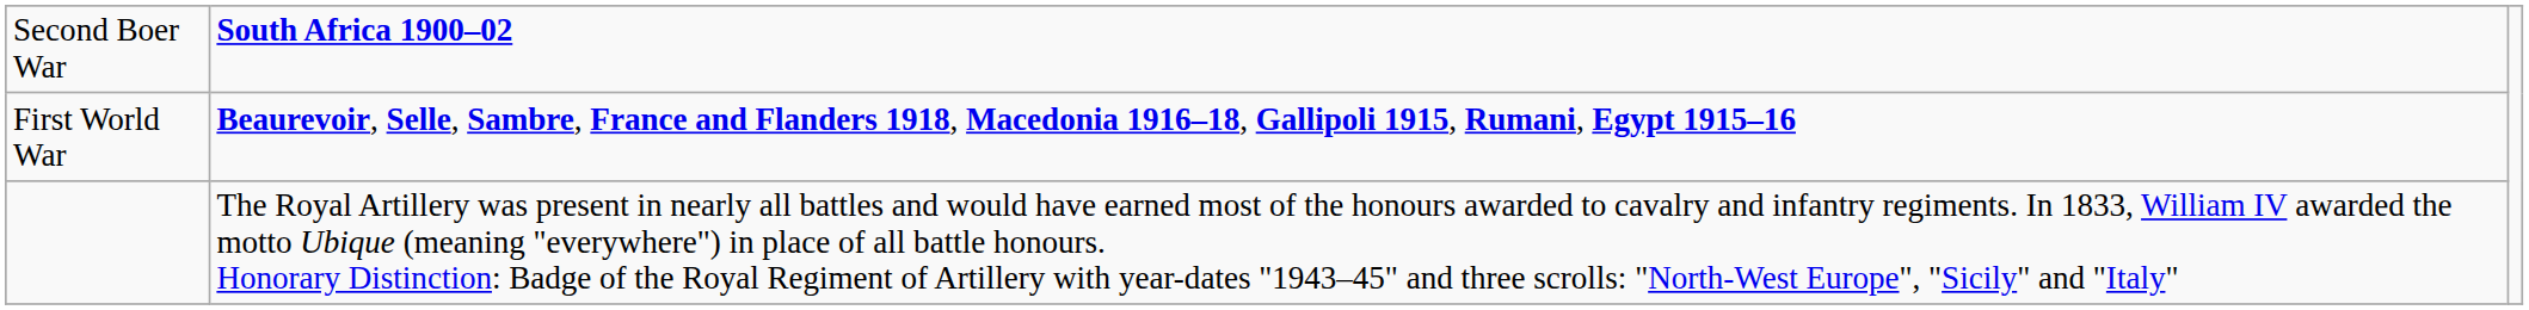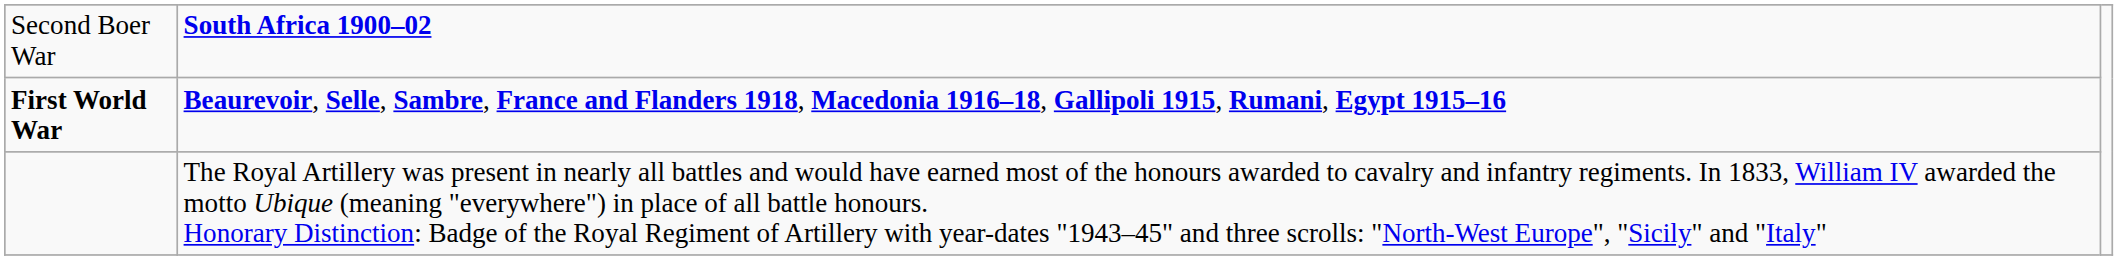First World War | column 1: normal -> bold
